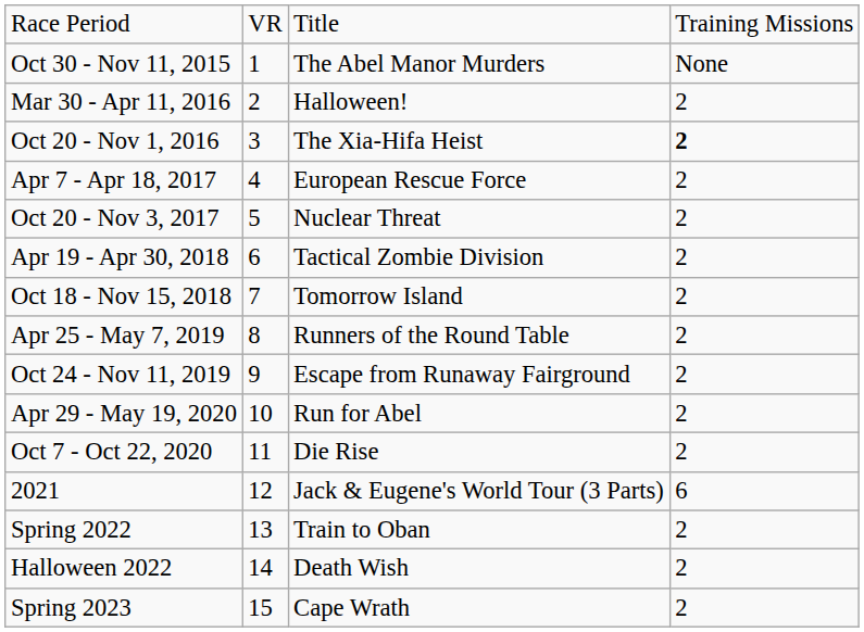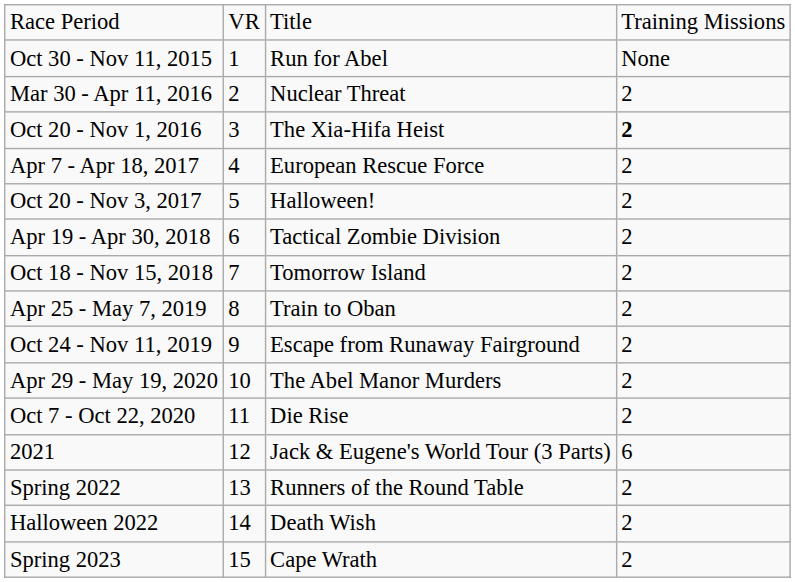Oct 30 - Nov 11, 2015 | column 3: The Abel Manor Murders -> Run for Abel
Mar 30 - Apr 11, 2016 | column 3: Halloween! -> Nuclear Threat
Oct 20 - Nov 3, 2017 | column 3: Nuclear Threat -> Halloween!
Apr 25 - May 7, 2019 | column 3: Runners of the Round Table -> Train to Oban
Apr 29 - May 19, 2020 | column 3: Run for Abel -> The Abel Manor Murders
Spring 2022 | column 3: Train to Oban -> Runners of the Round Table
